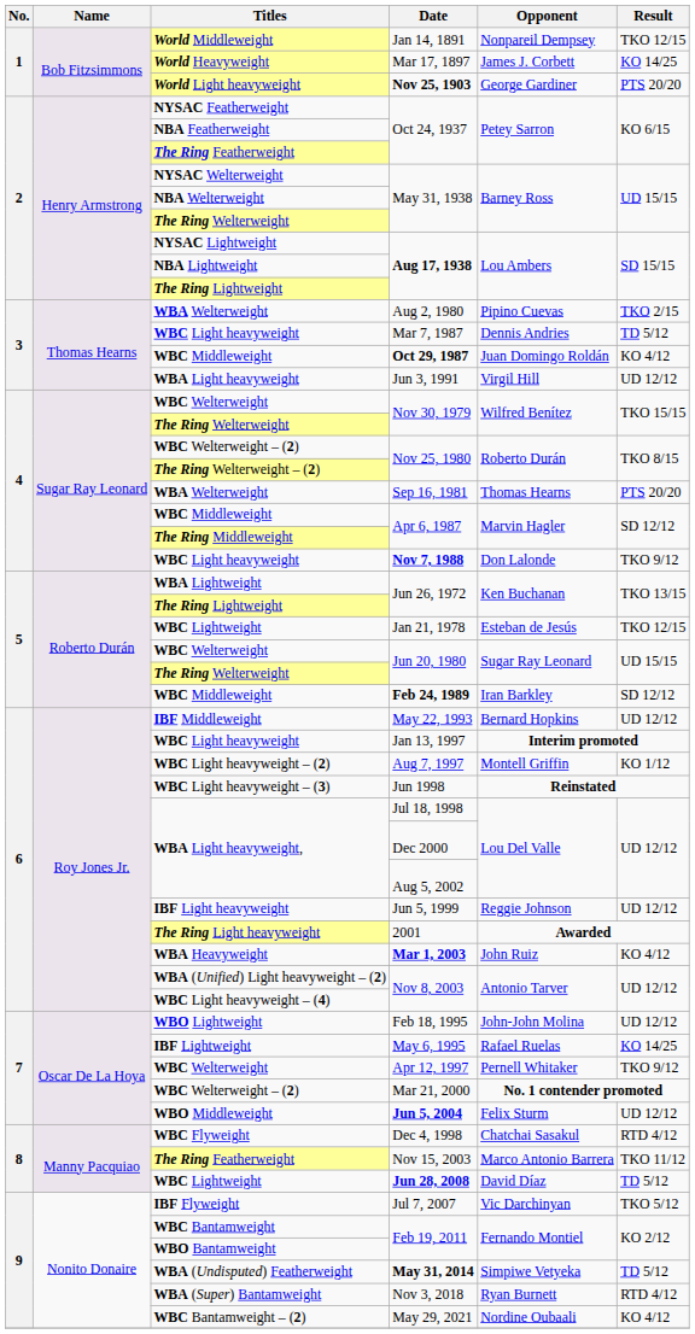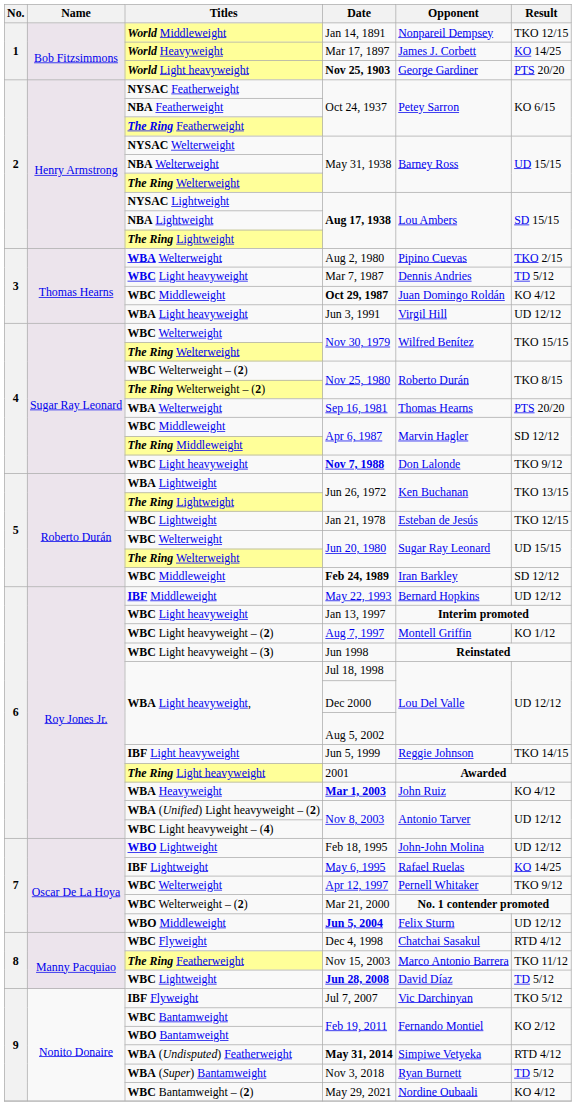Jun 5, 1999 | Result: UD 12/12 -> TKO 14/15
May 31, 2014 | Result: TD 5/12 -> RTD 4/12
Nov 3, 2018 | Result: RTD 4/12 -> TD 5/12
